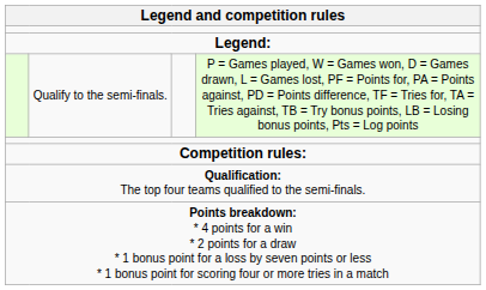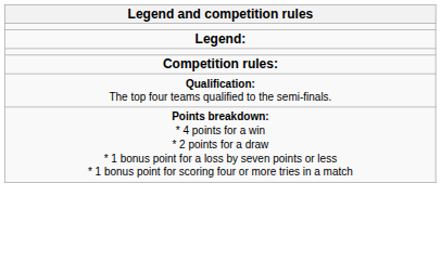- row: Qualify to the semi-finals. | P = Games played, W = Games won, D = Games drawn, L = Games lost, PF = Points for, PA = Points against, PD = Points difference, TF = Tries for, TA = Tries against, TB = Try bonus points, LB = Losing bonus points, Pts = Log points
